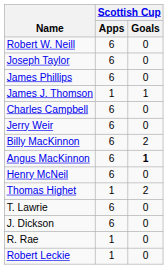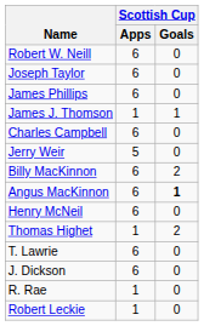Jerry Weir | Scottish Cup / Apps: 6 -> 5
